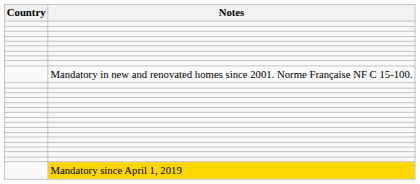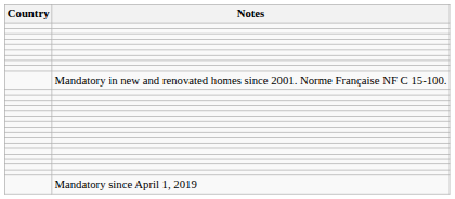row 28 | Notes: gold background -> no background
